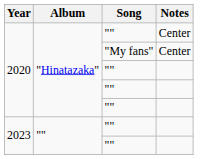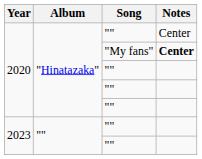2020 / "My fans" | Notes: normal -> bold
